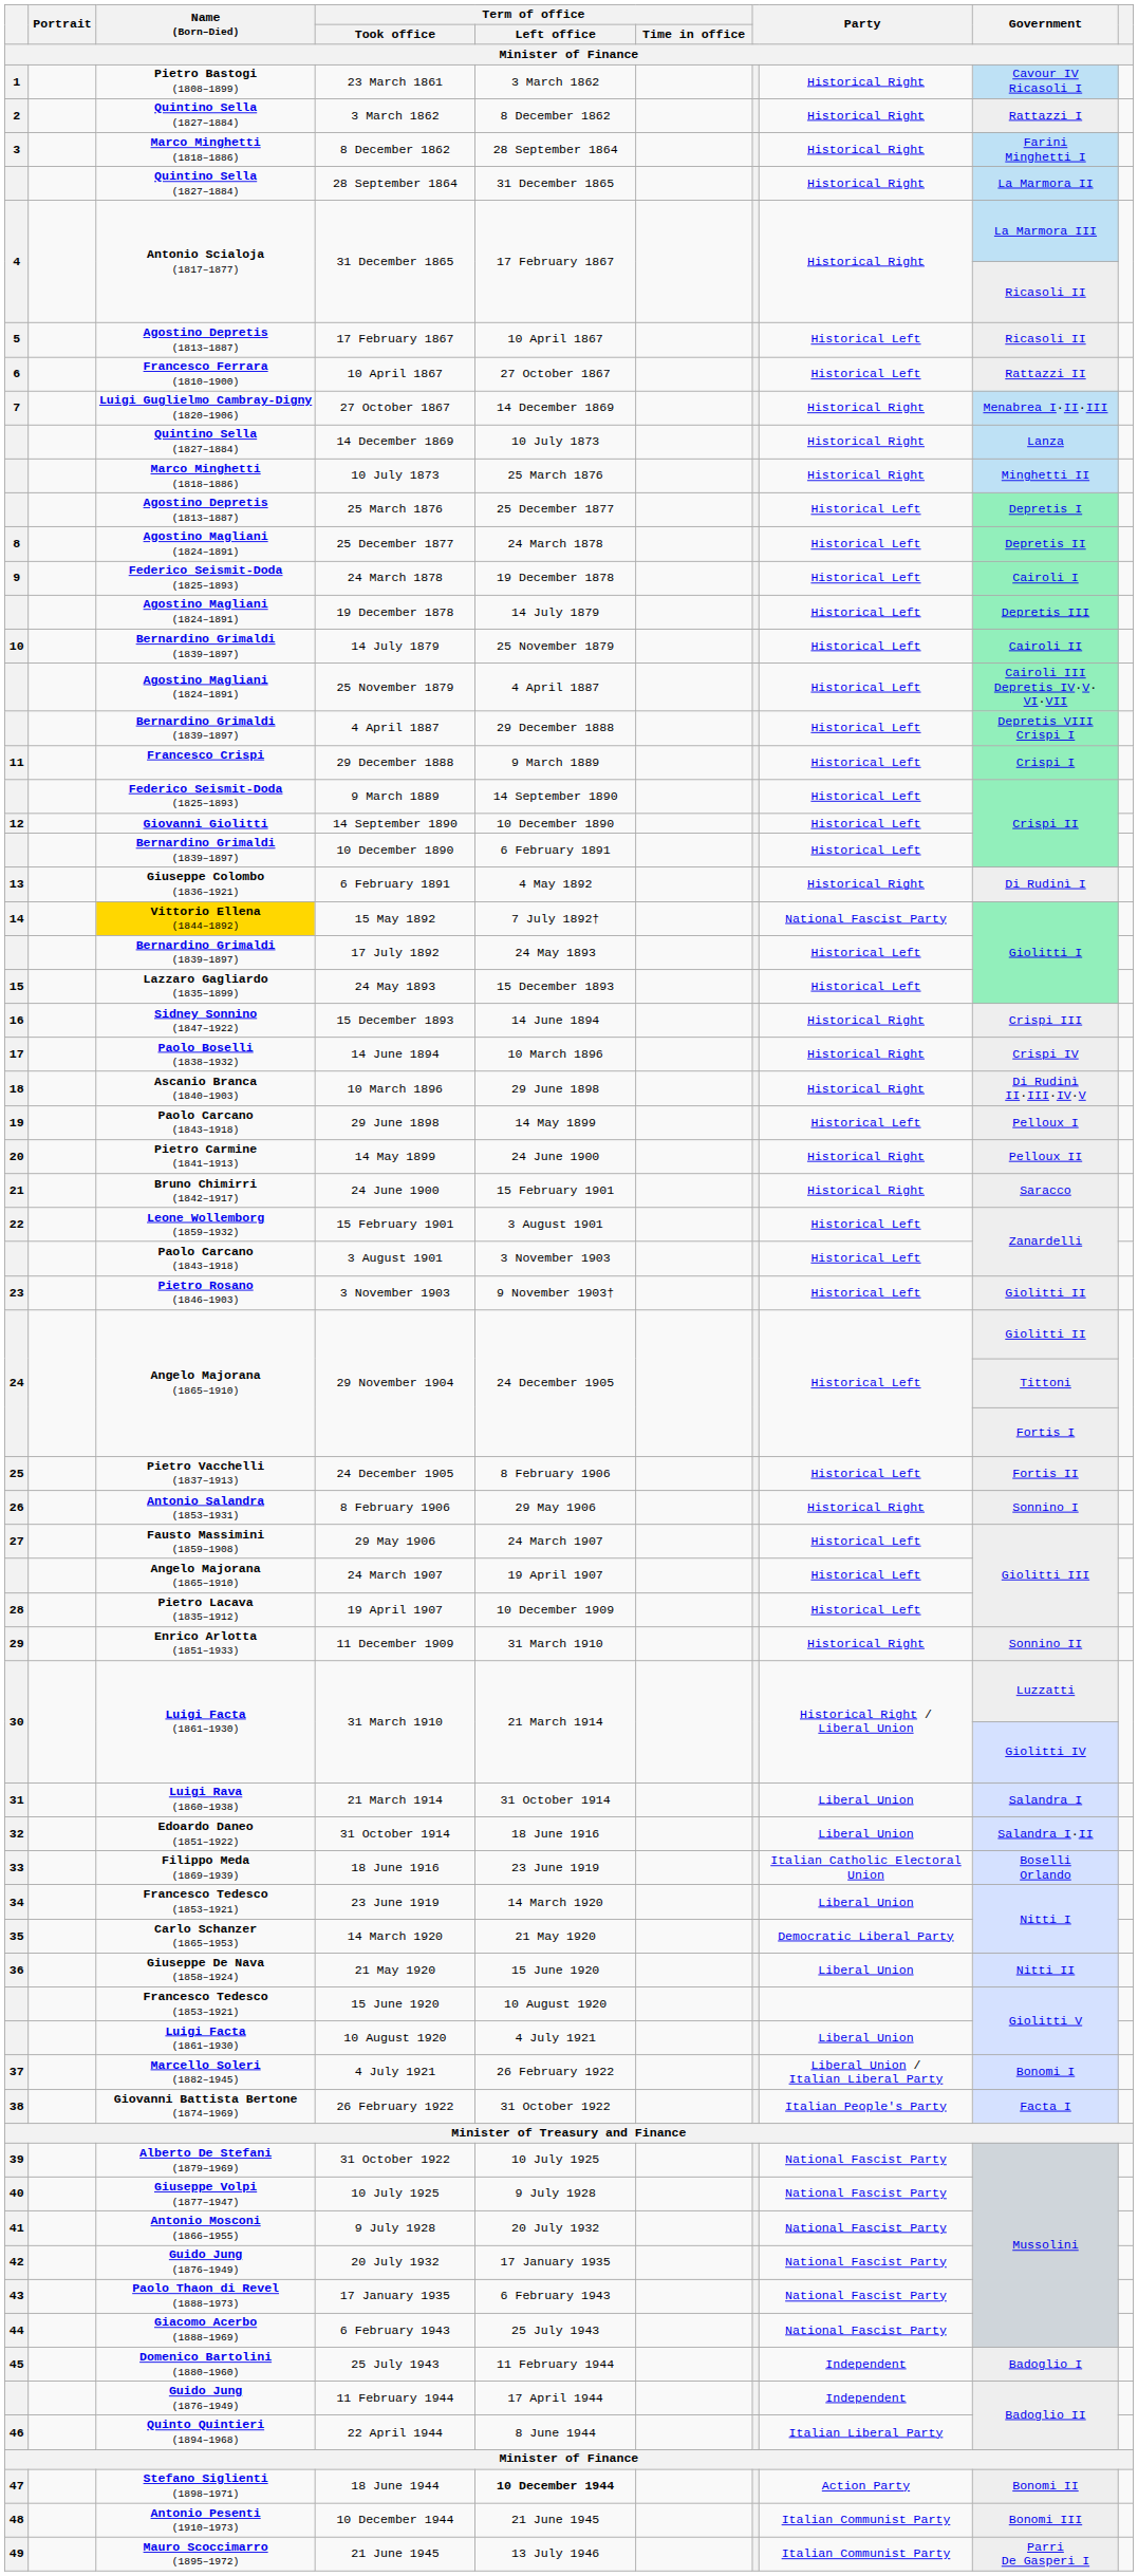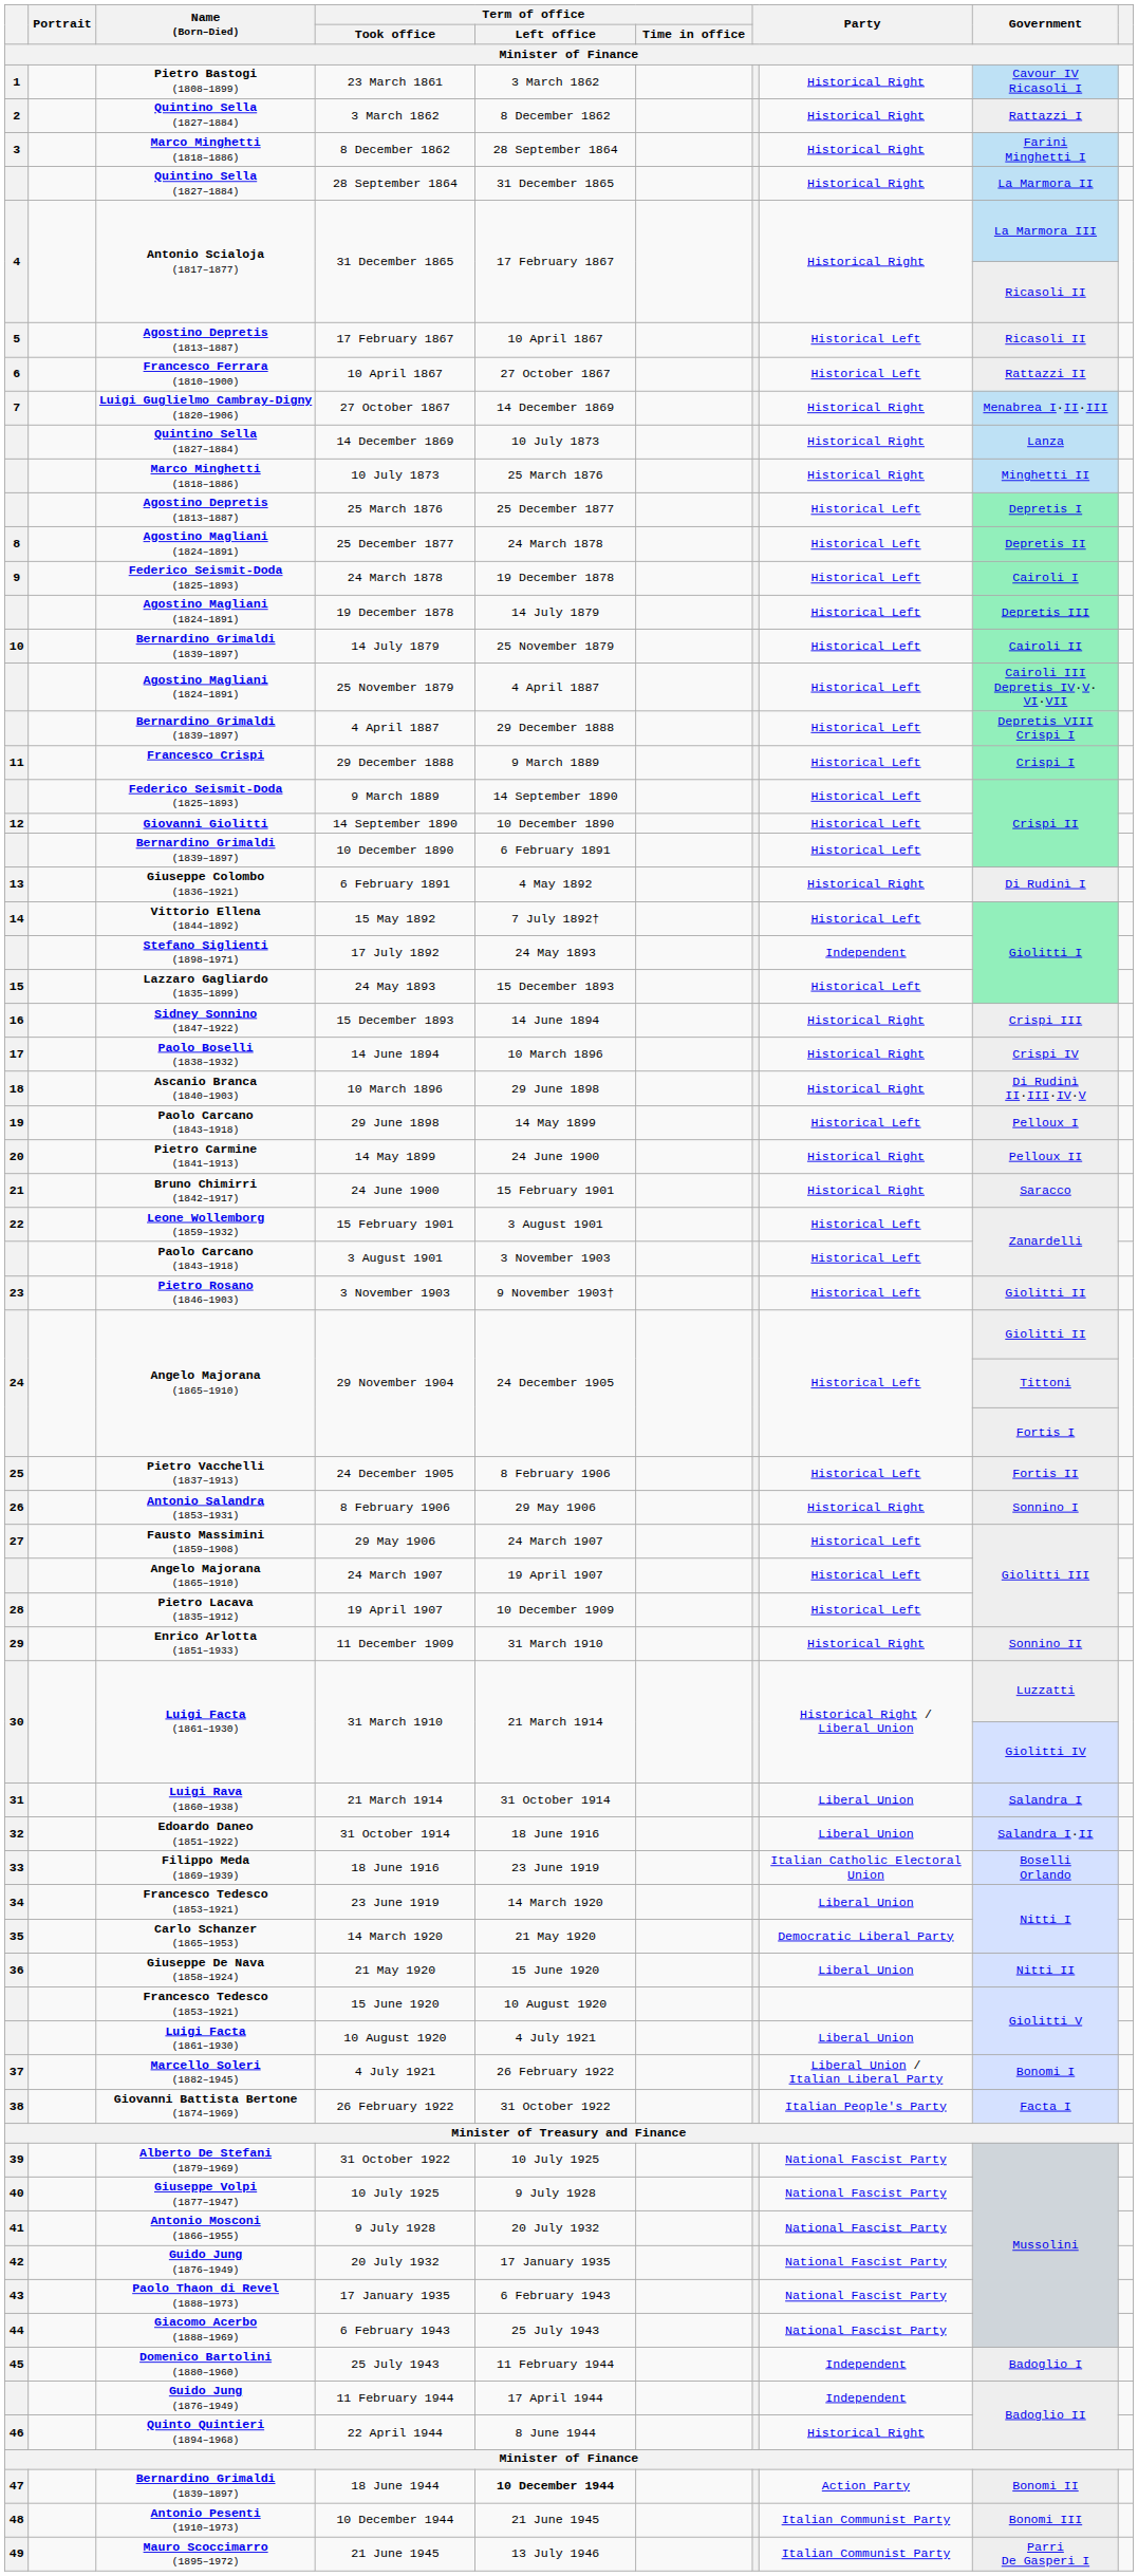15 May 1892 | Name (Born–Died): gold background -> no background
15 May 1892 | column 8: National Fascist Party -> Historical Left
17 July 1892 | Name (Born–Died): Bernardino Grimaldi (1839–1897) -> Stefano Siglienti (1898–1971)
17 July 1892 | column 8: Historical Left -> Independent
22 April 1944 | column 8: Italian Liberal Party -> Historical Right
18 June 1944 | Name (Born–Died): Stefano Siglienti (1898–1971) -> Bernardino Grimaldi (1839–1897)
